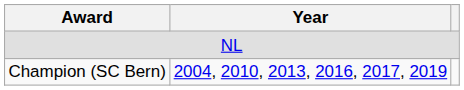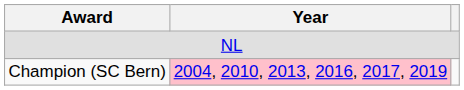Champion (SC Bern) | Year: no background -> pink background
